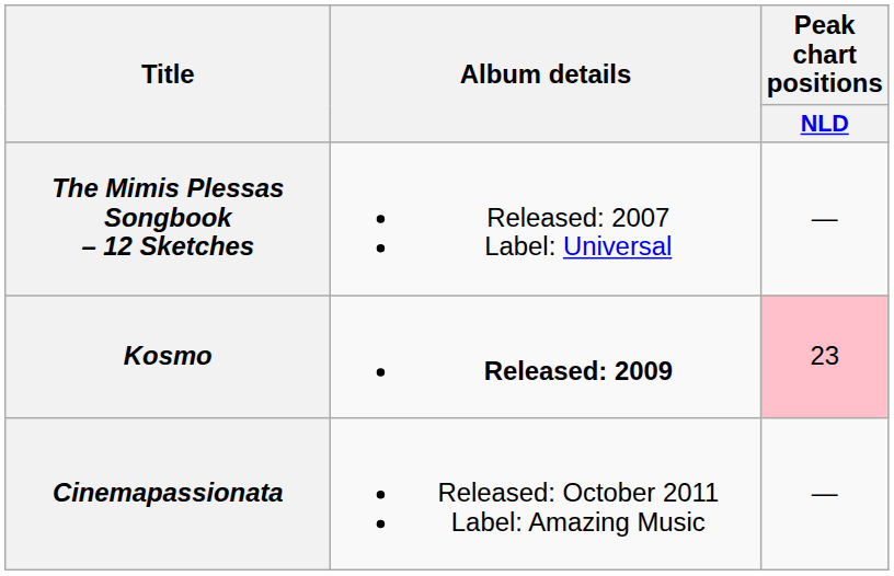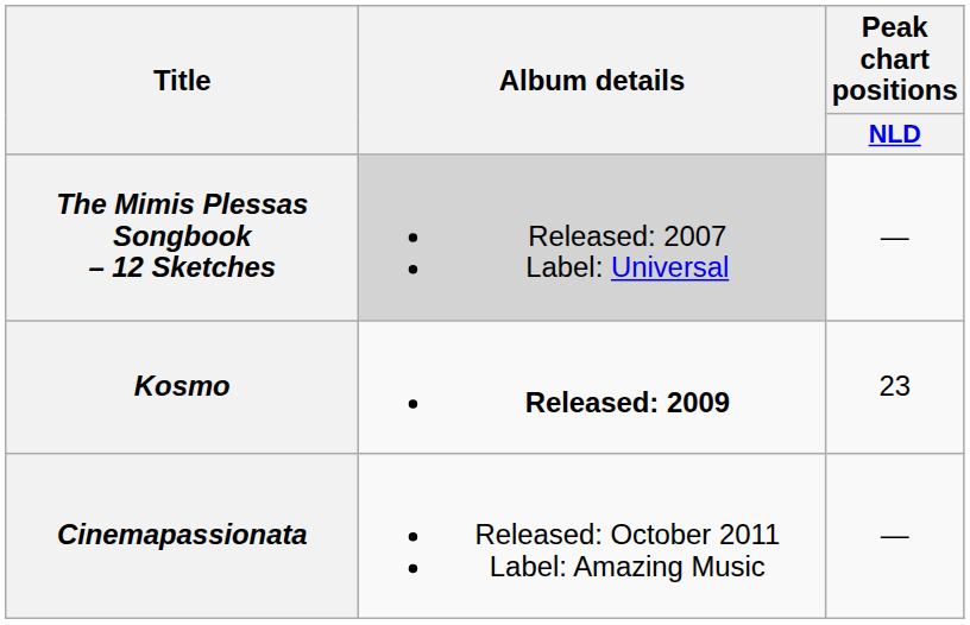The Mimis Plessas Songbook – 12 Sketches | Album details: no background -> lightgrey background
Kosmo | Peak chart positions / NLD: pink background -> no background
